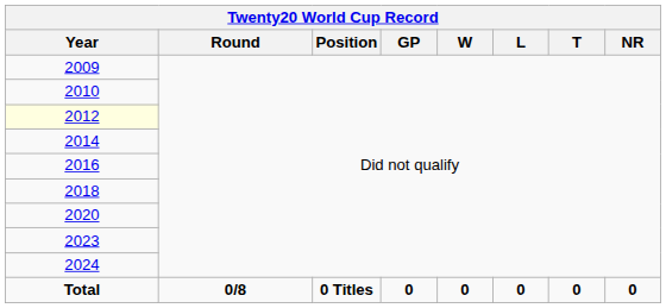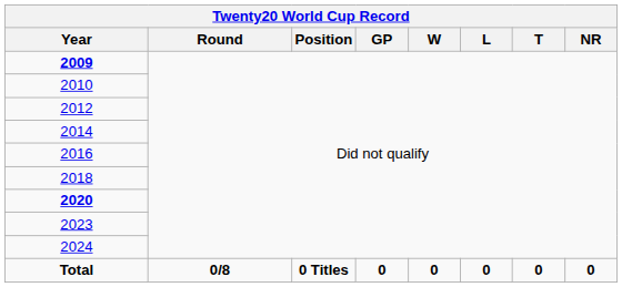2009 | Year: normal -> bold
2012 | Year: lightyellow background -> no background
2020 | Year: normal -> bold
